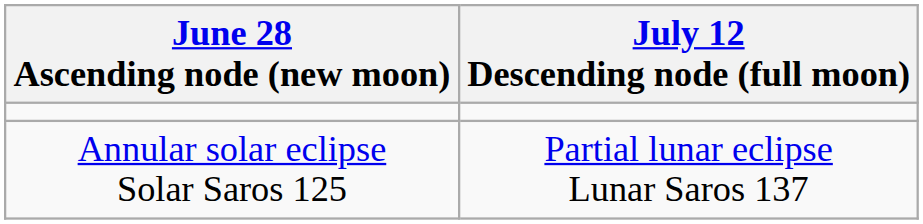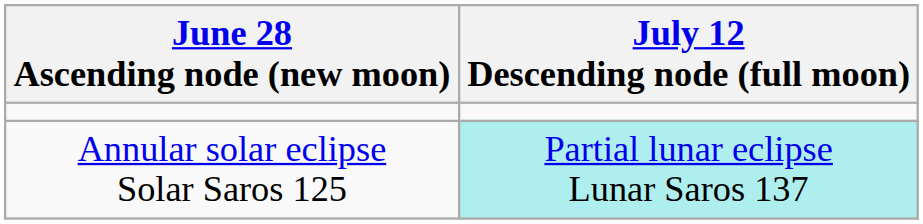Annular solar eclipse Solar Saros 125 | July 12 Descending node (full moon): no background -> paleturquoise background
